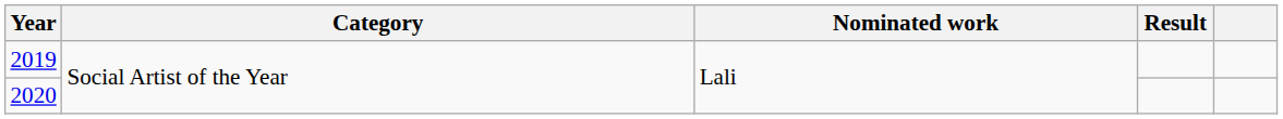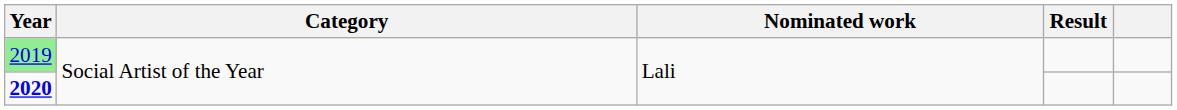2019 | Year: no background -> lightgreen background
2020 | Year: normal -> bold
